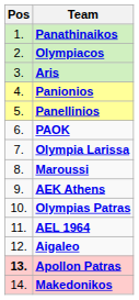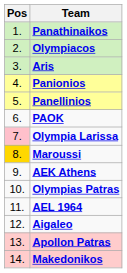Olympia Larissa | Pos: no background -> pink background
Maroussi | Pos: no background -> gold background
Apollon Patras | Pos: bold -> normal
